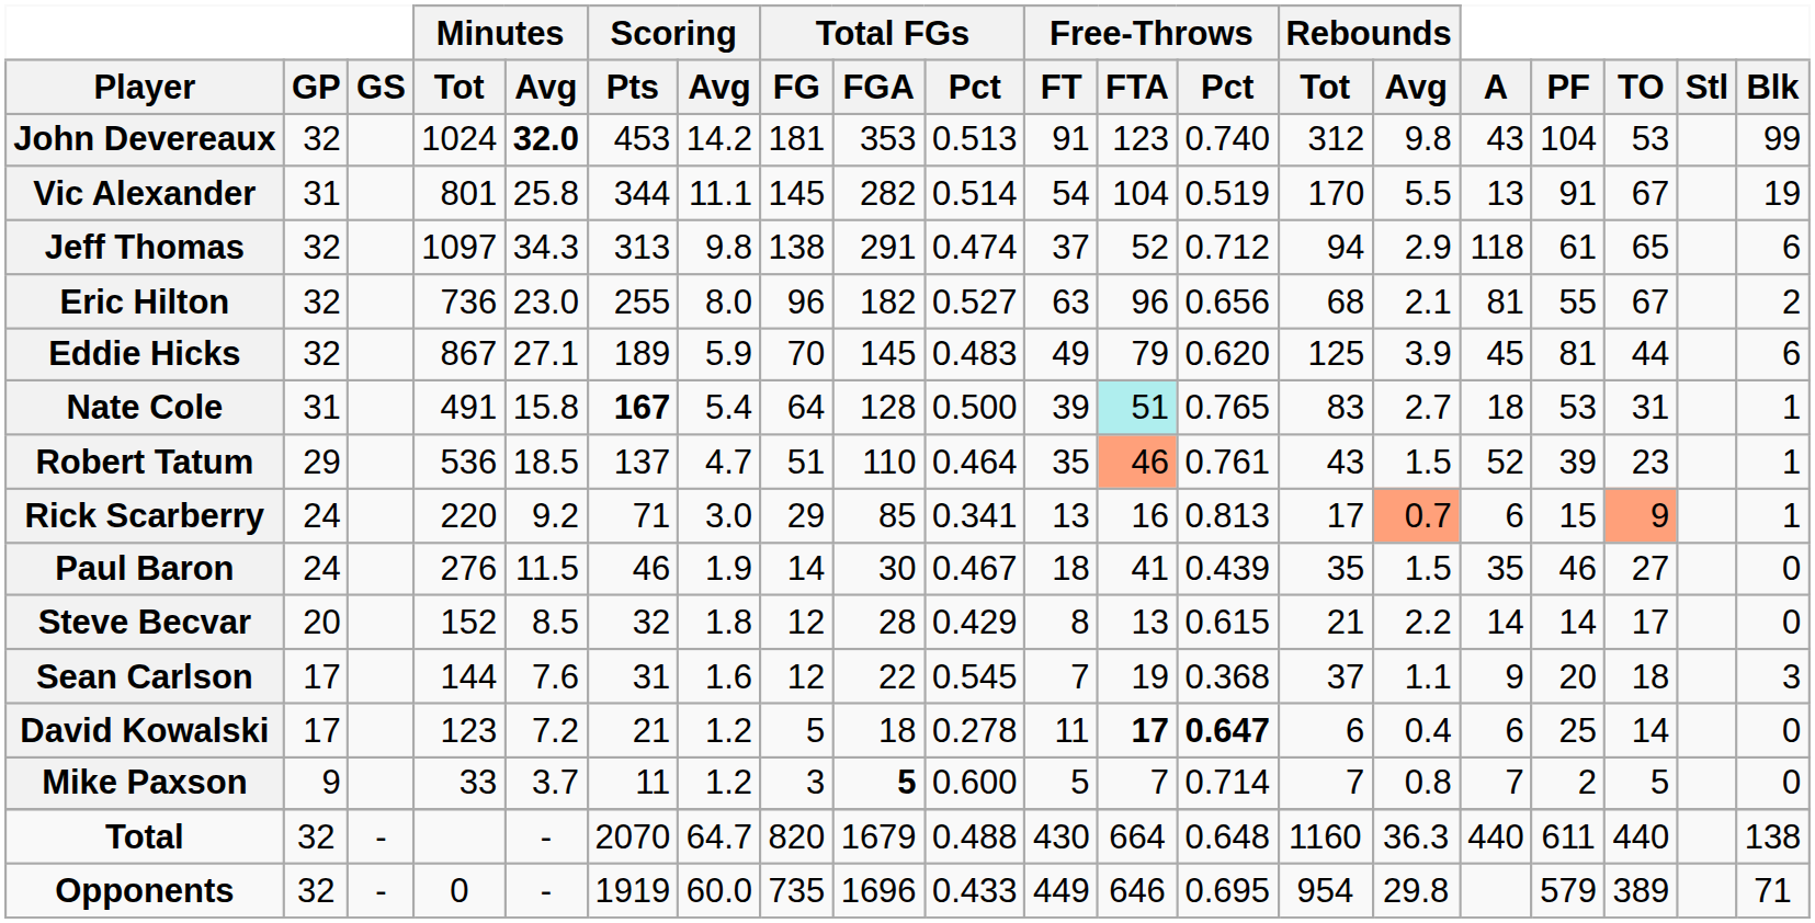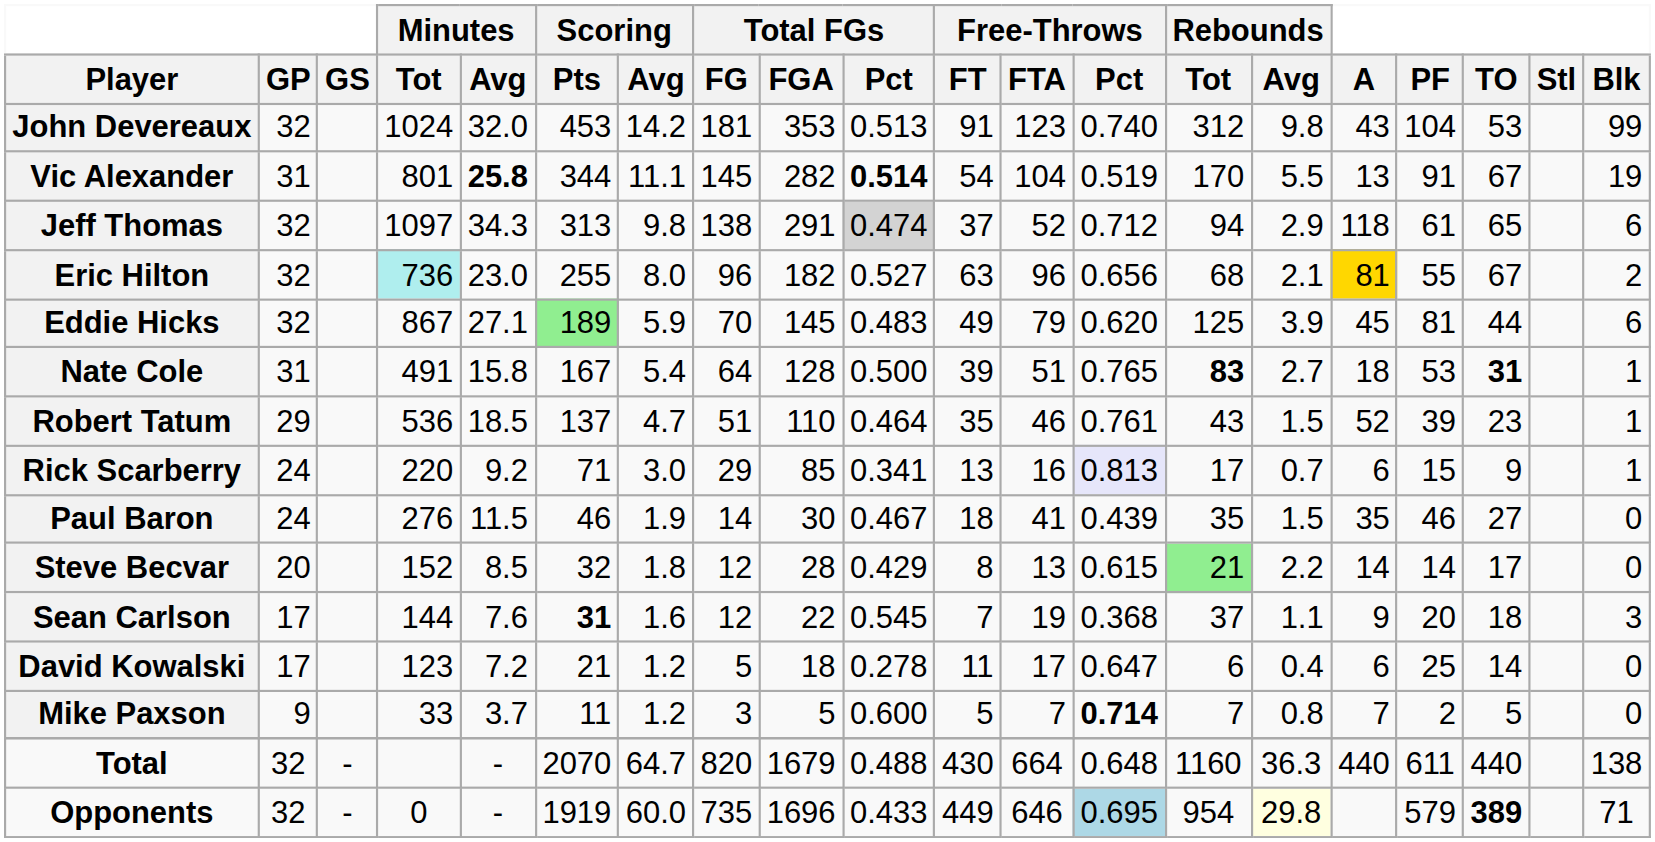John Devereaux | Minutes / Avg: bold -> normal
Vic Alexander | Minutes / Avg: normal -> bold
Vic Alexander | Total FGs / Pct: normal -> bold
Jeff Thomas | Total FGs / Pct: no background -> lightgrey background
Eric Hilton | Minutes / Tot: no background -> paleturquoise background
Eric Hilton | A: no background -> gold background
Eddie Hicks | Scoring / Pts: no background -> lightgreen background
Nate Cole | Scoring / Pts: bold -> normal
Nate Cole | Free-Throws / FTA: paleturquoise background -> no background
Nate Cole | Rebounds / Tot: normal -> bold
Nate Cole | TO: normal -> bold
Robert Tatum | Free-Throws / FTA: lightsalmon background -> no background
Rick Scarberry | Free-Throws / Pct: no background -> lavender background
Rick Scarberry | Rebounds / Avg: lightsalmon background -> no background
Rick Scarberry | TO: lightsalmon background -> no background
Steve Becvar | Rebounds / Tot: no background -> lightgreen background
Sean Carlson | Scoring / Pts: normal -> bold
David Kowalski | Free-Throws / FTA: bold -> normal
David Kowalski | Free-Throws / Pct: bold -> normal
Mike Paxson | Total FGs / FGA: bold -> normal
Mike Paxson | Free-Throws / Pct: normal -> bold
Opponents | Free-Throws / Pct: no background -> lightblue background
Opponents | Rebounds / Avg: no background -> lightyellow background
Opponents | TO: normal -> bold
